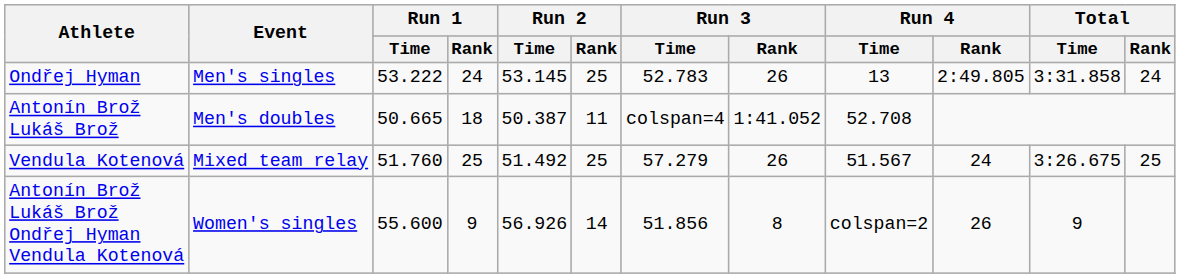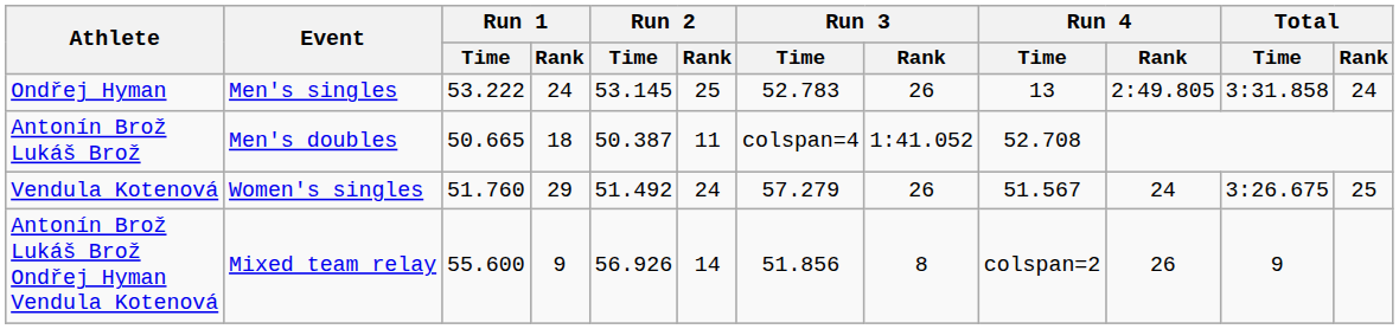Vendula Kotenová | Event: Mixed team relay -> Women's singles
Vendula Kotenová | Run 1 / Rank: 25 -> 29
Vendula Kotenová | Run 2 / Rank: 25 -> 24
Antonín Brož Lukáš Brož Ondřej Hyman Vendula Kotenová | Event: Women's singles -> Mixed team relay
